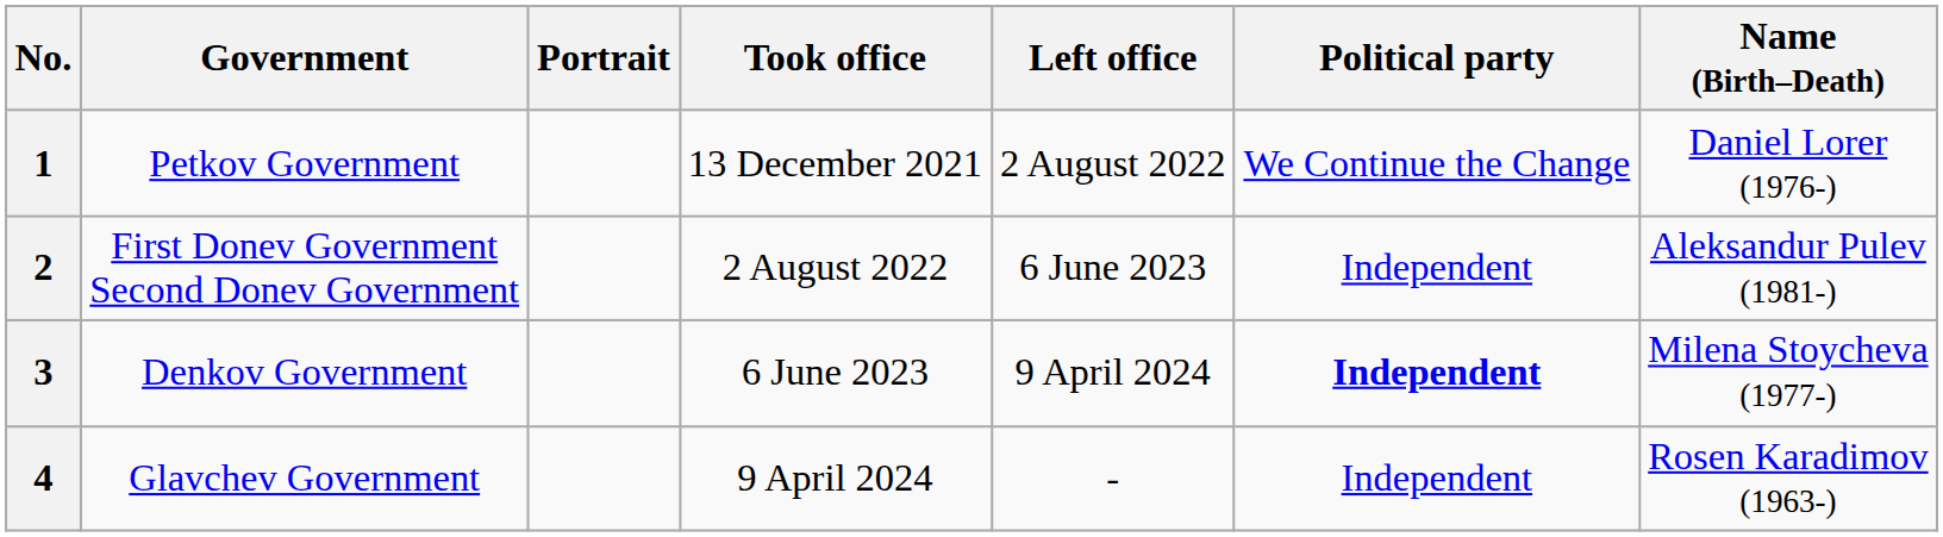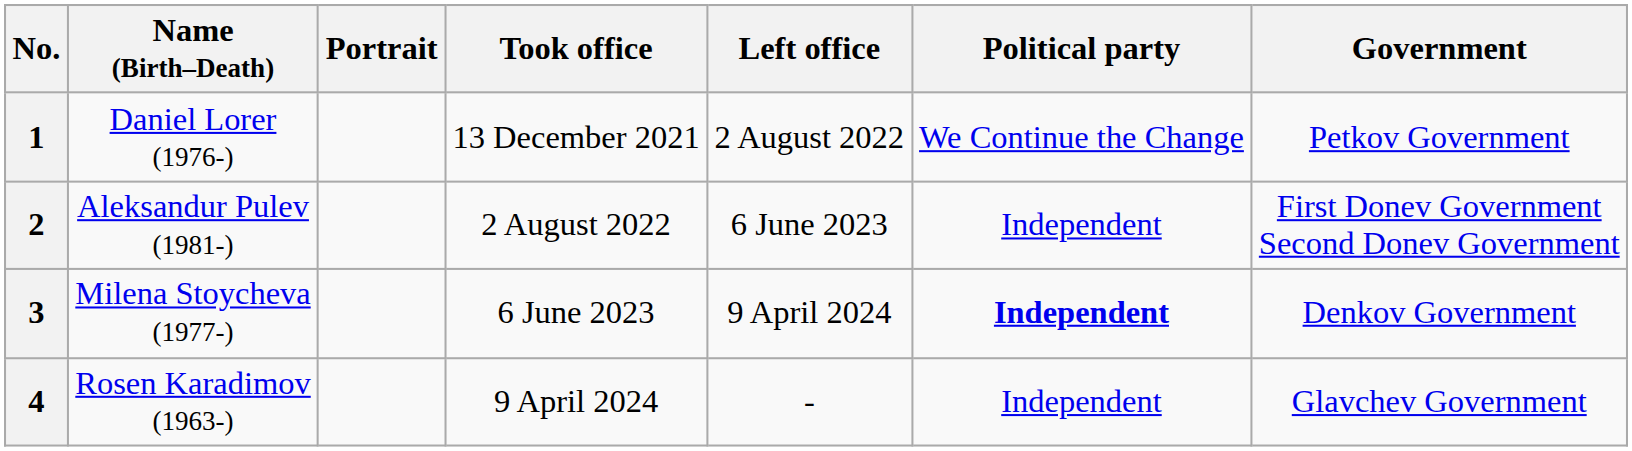columns swapped: Name (Birth–Death) <-> Government
